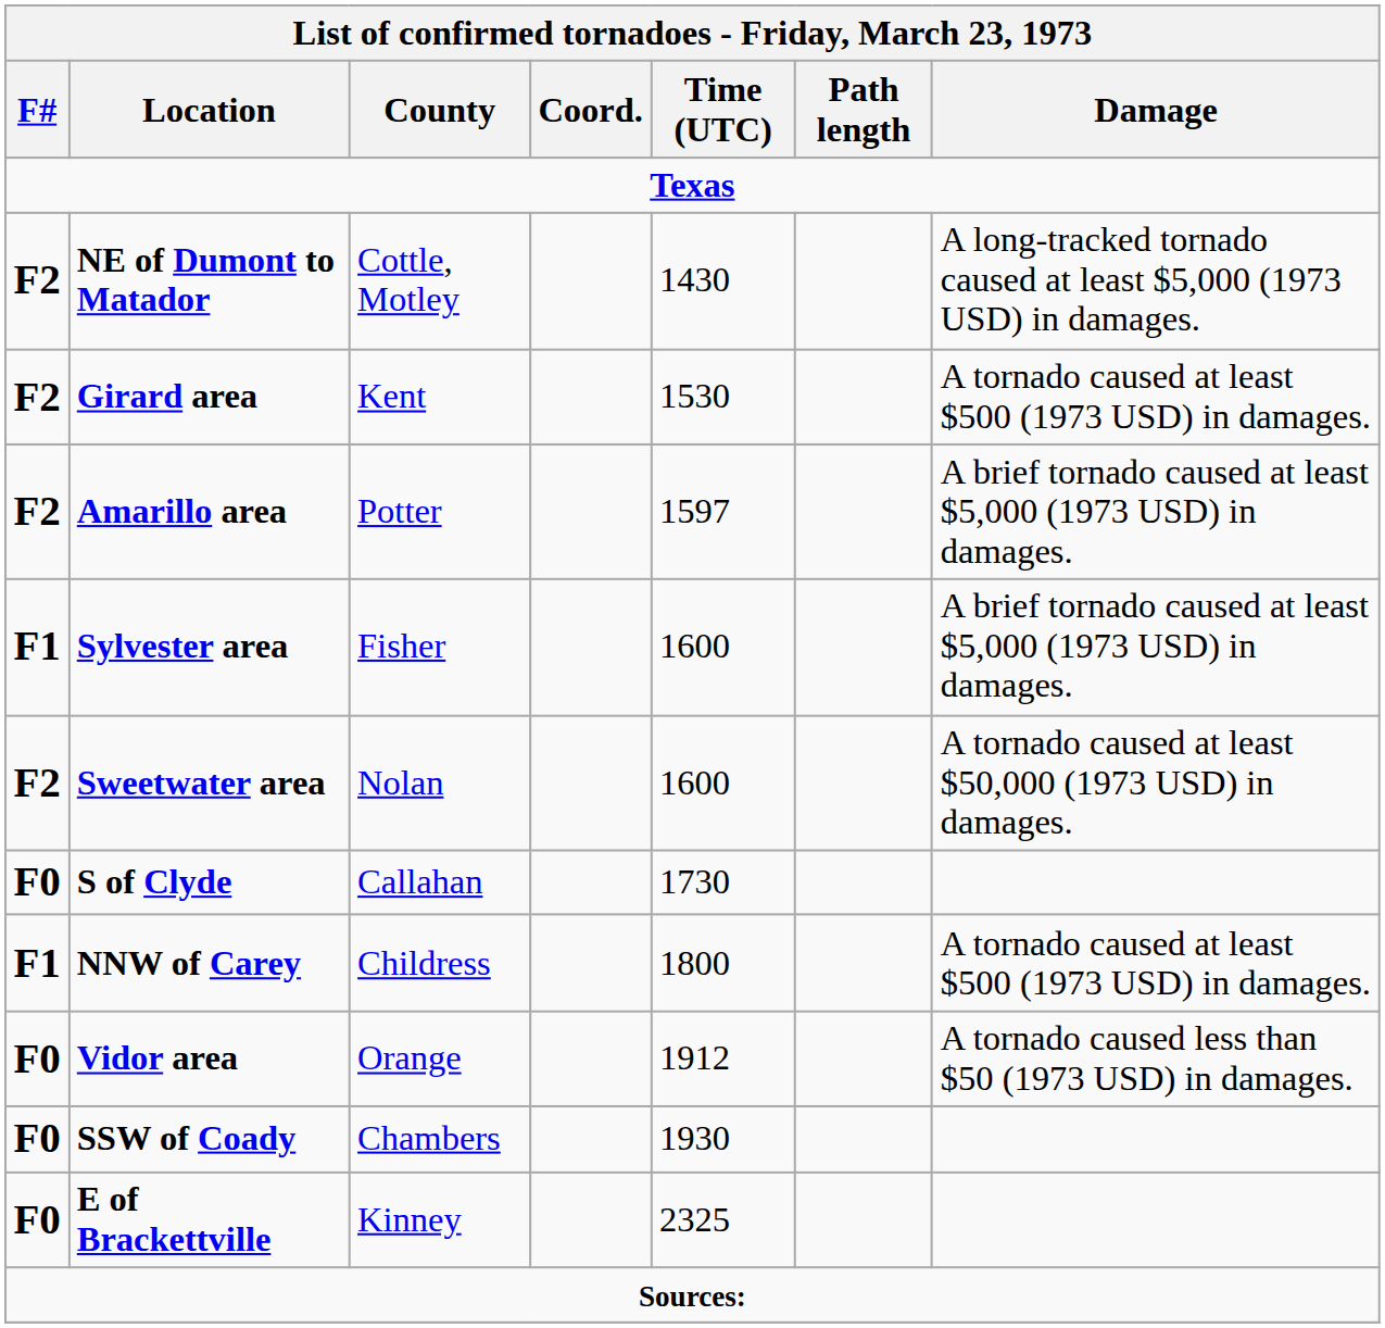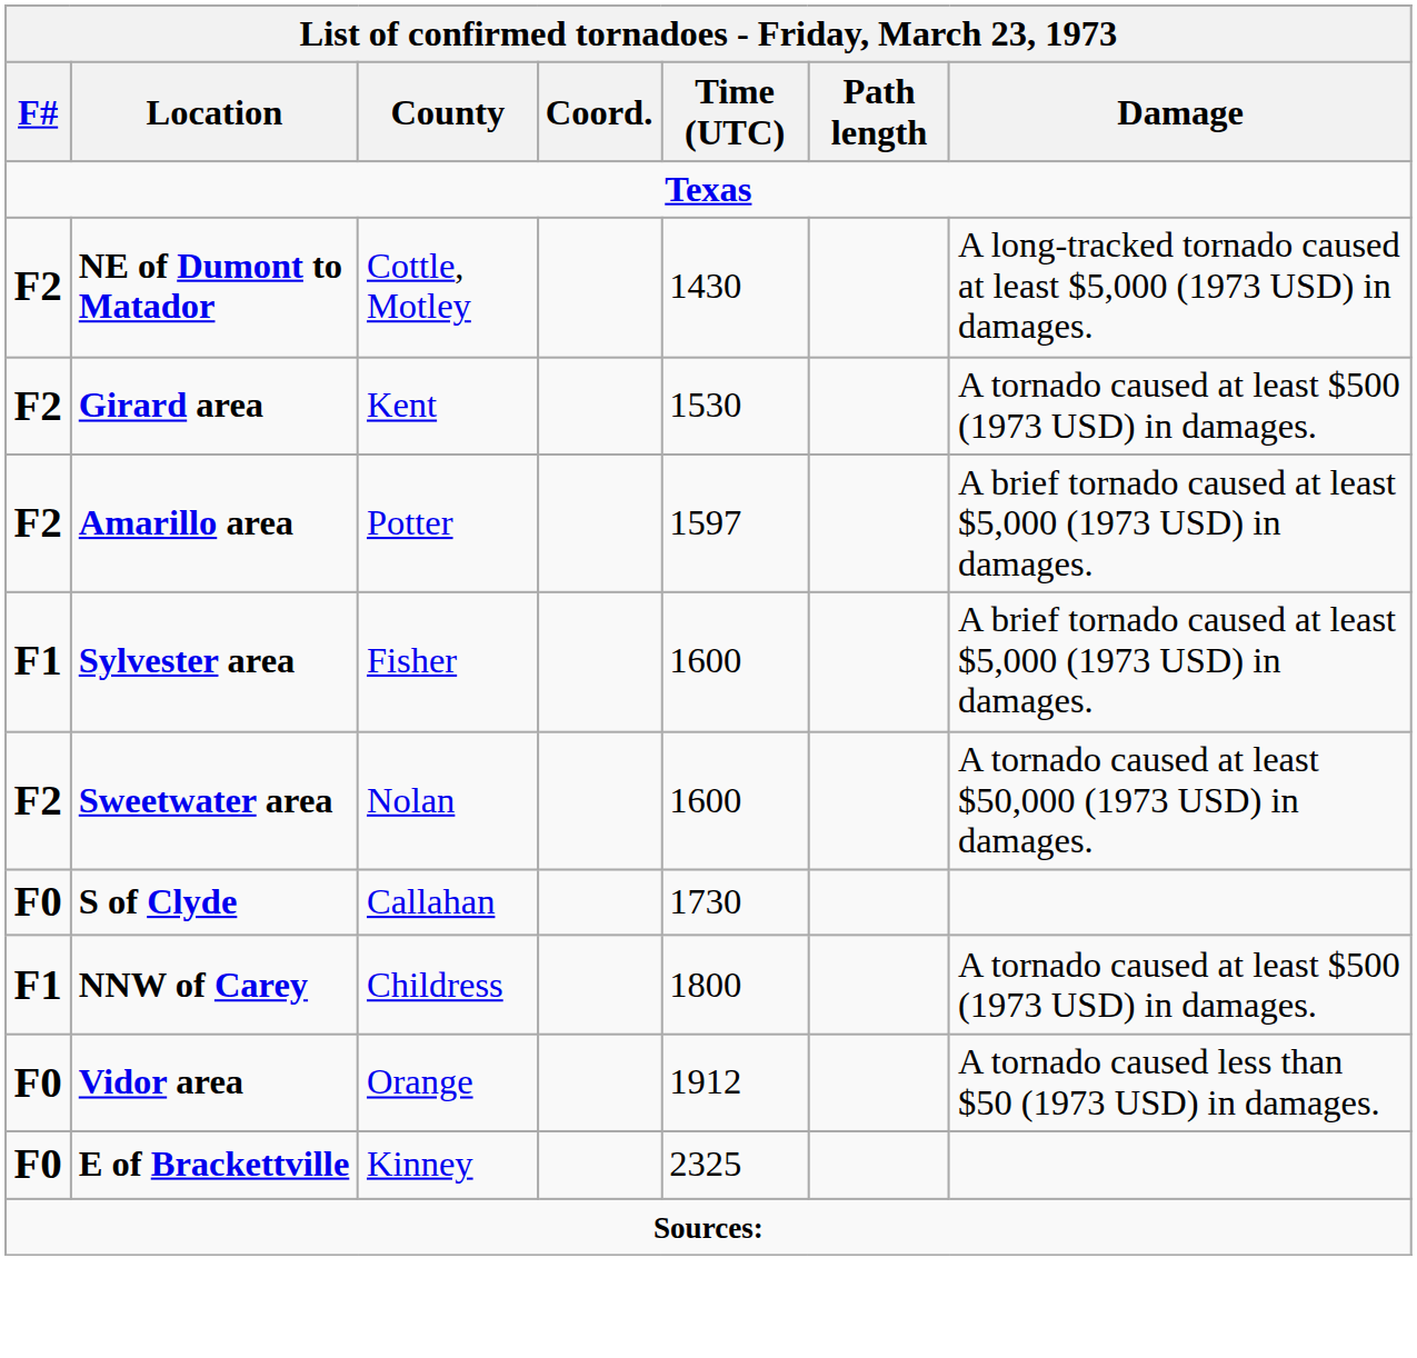- row: F0 | SSW of Coady | Chambers | 1930
